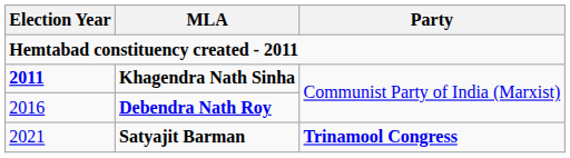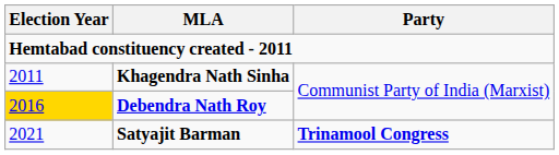Khagendra Nath Sinha | Election Year: bold -> normal
Debendra Nath Roy | Election Year: no background -> gold background
